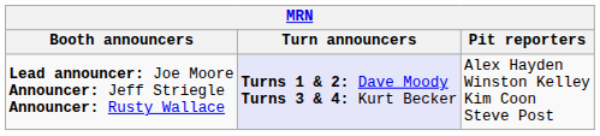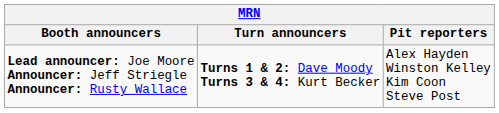row 3 | Turn announcers: lavender background -> no background
